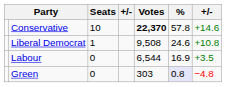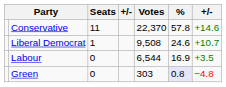Conservative | Seats: 10 -> 11
Conservative | Votes: bold -> normal
Liberal Democrat | column 7: +10.8 -> +10.7
